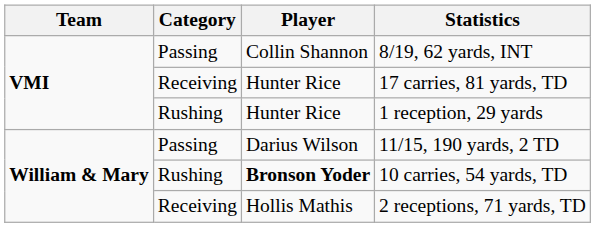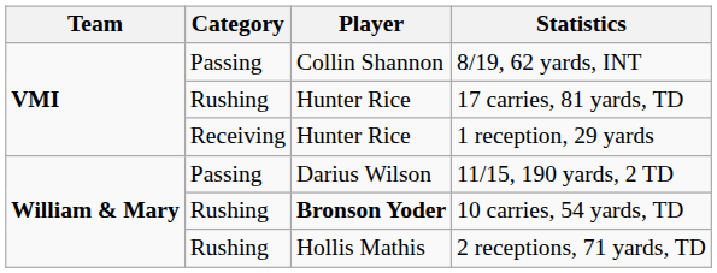17 carries, 81 yards, TD | Category: Receiving -> Rushing
1 reception, 29 yards | Category: Rushing -> Receiving
2 receptions, 71 yards, TD | Category: Receiving -> Rushing
